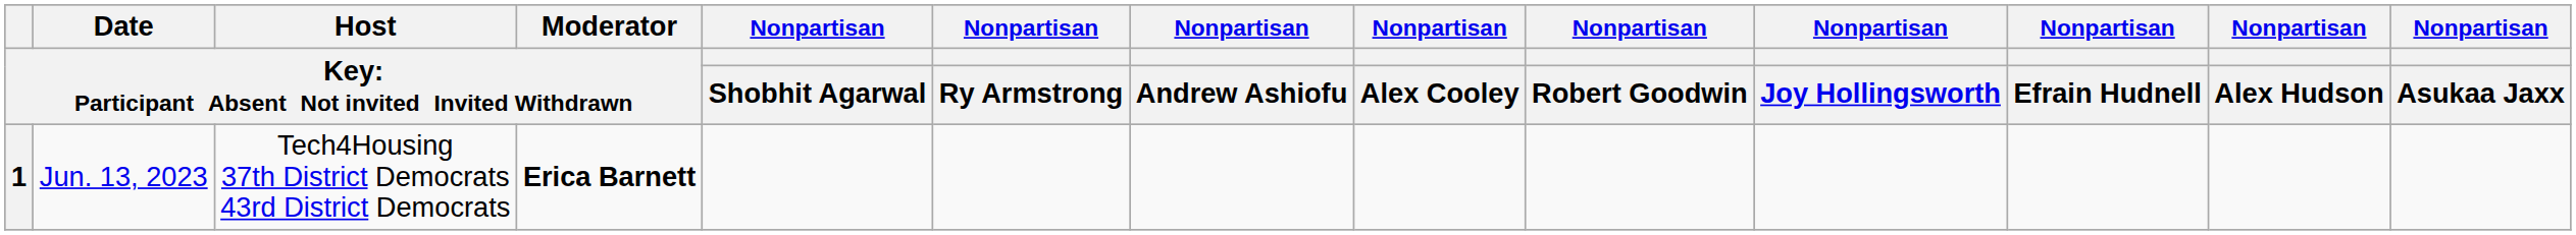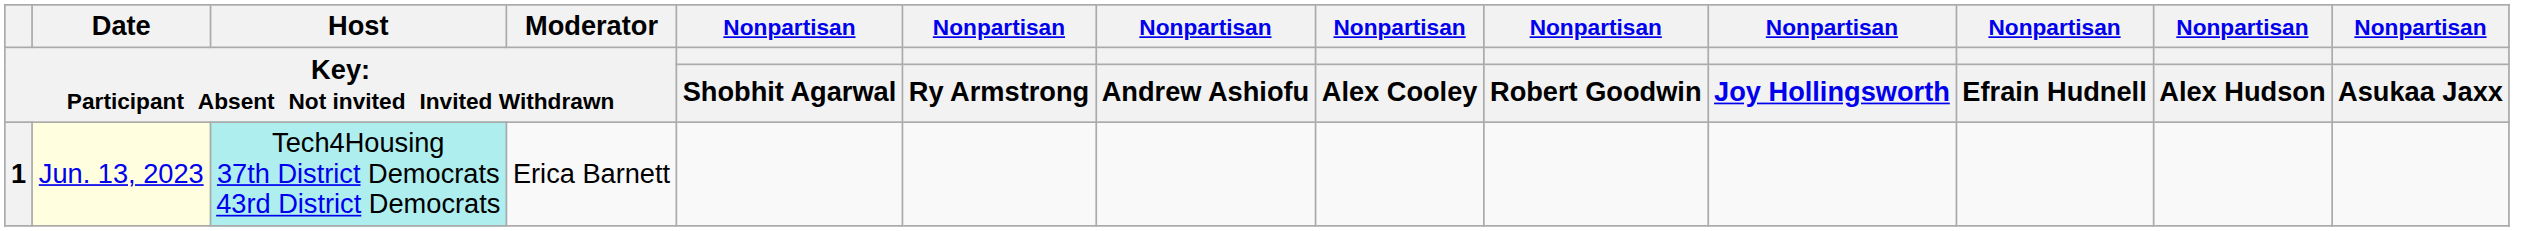1 | column 2: no background -> lightyellow background
1 | column 3: no background -> paleturquoise background
1 | column 4: bold -> normal
